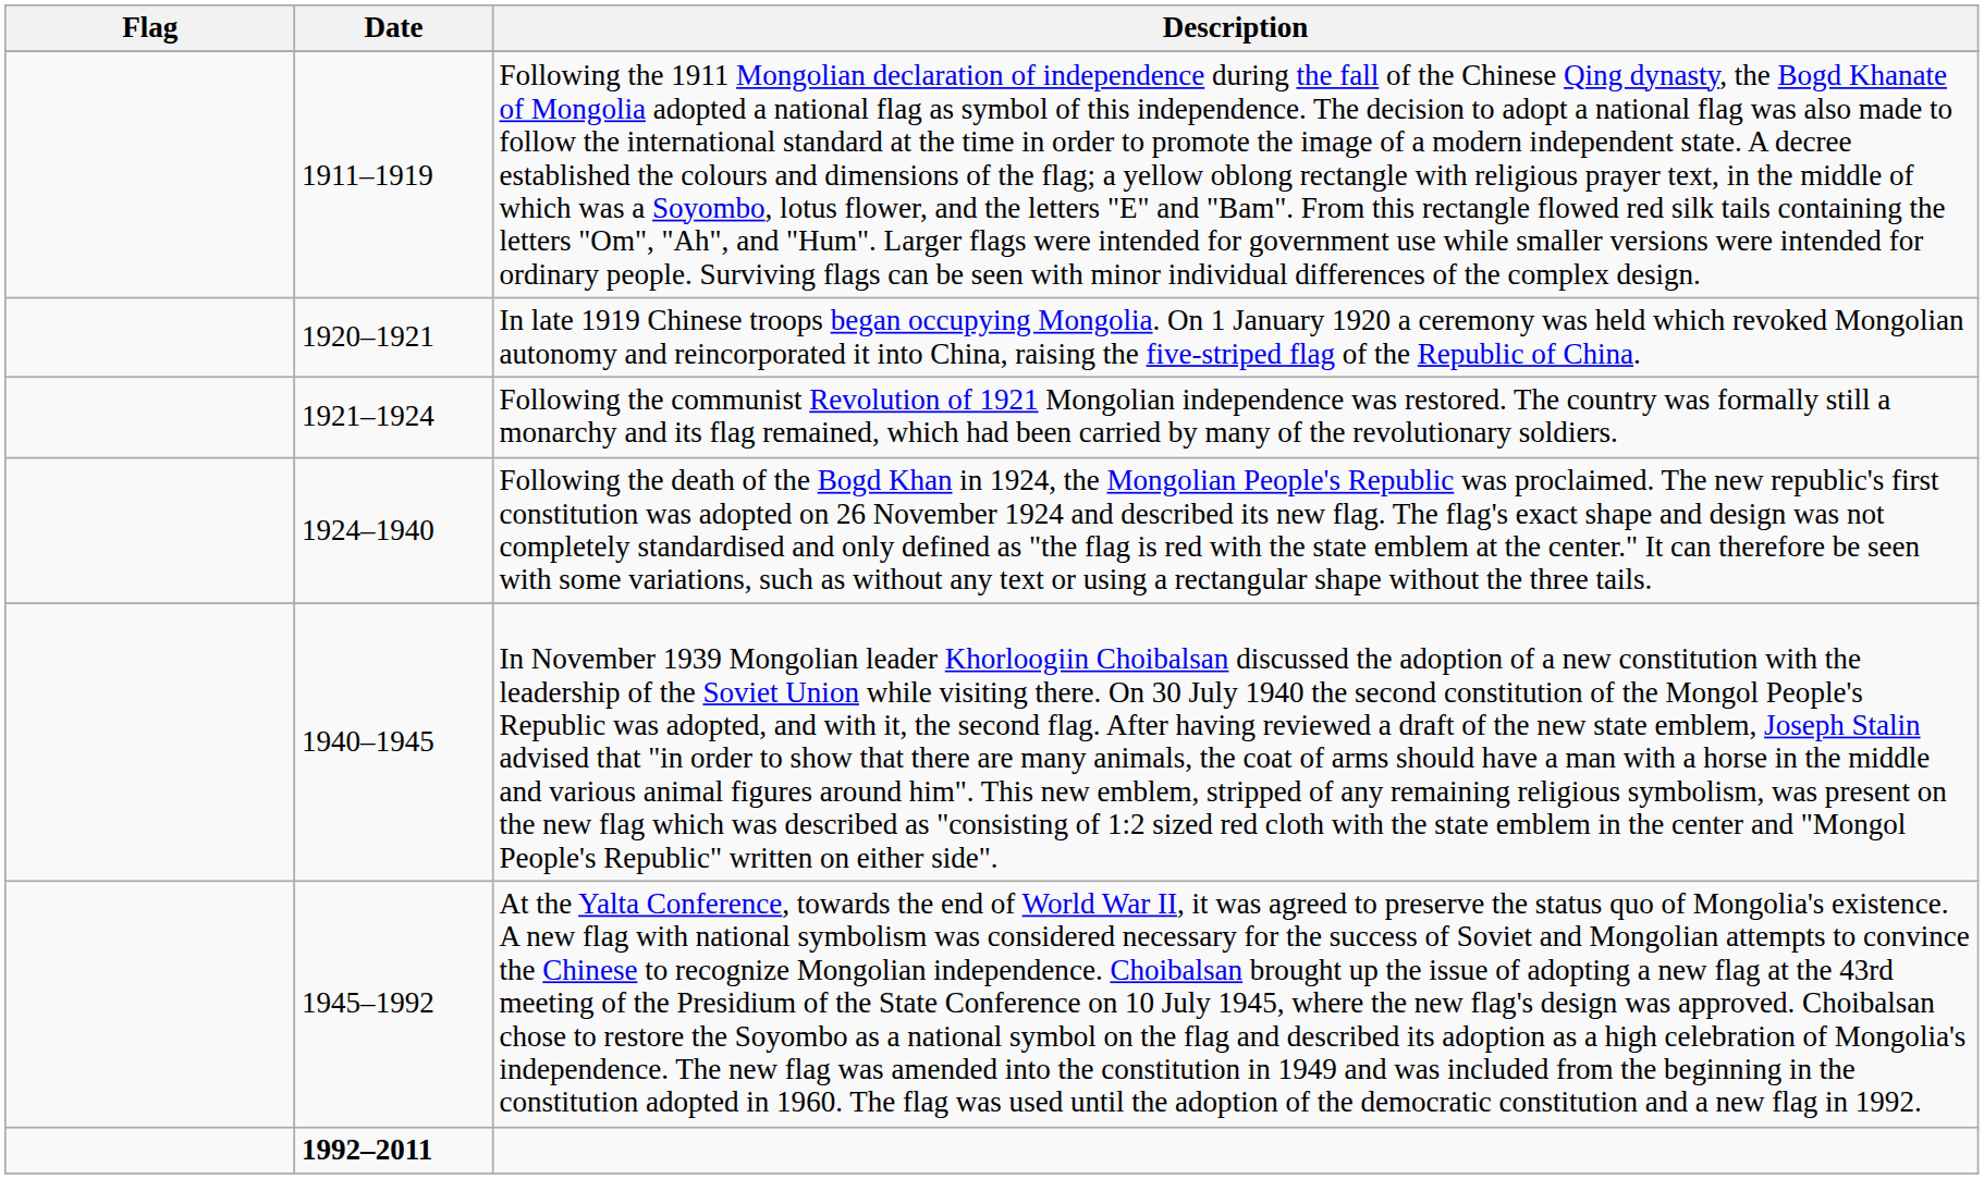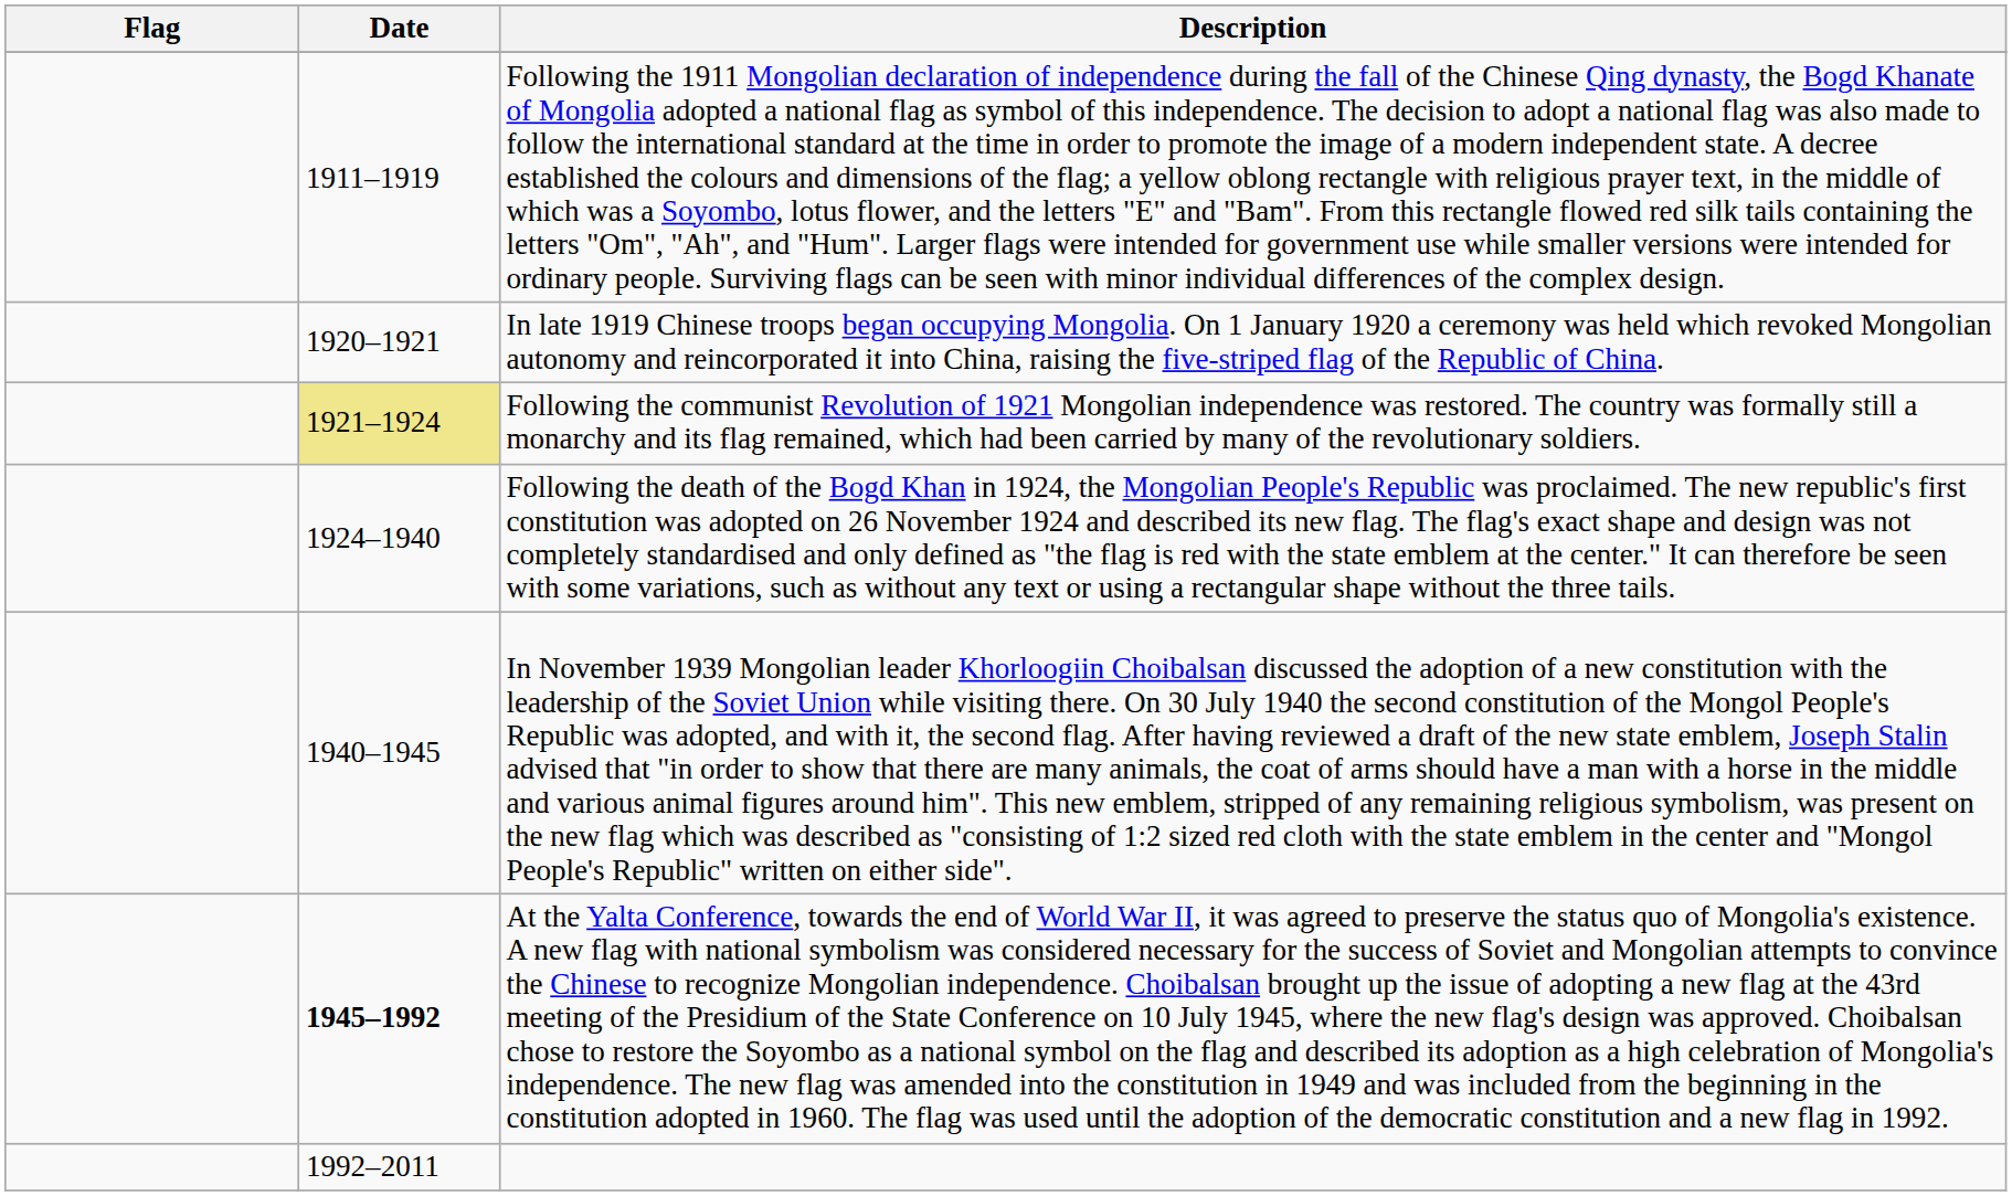row 4 | Date: no background -> khaki background
row 7 | Date: normal -> bold
row 8 | Date: bold -> normal
